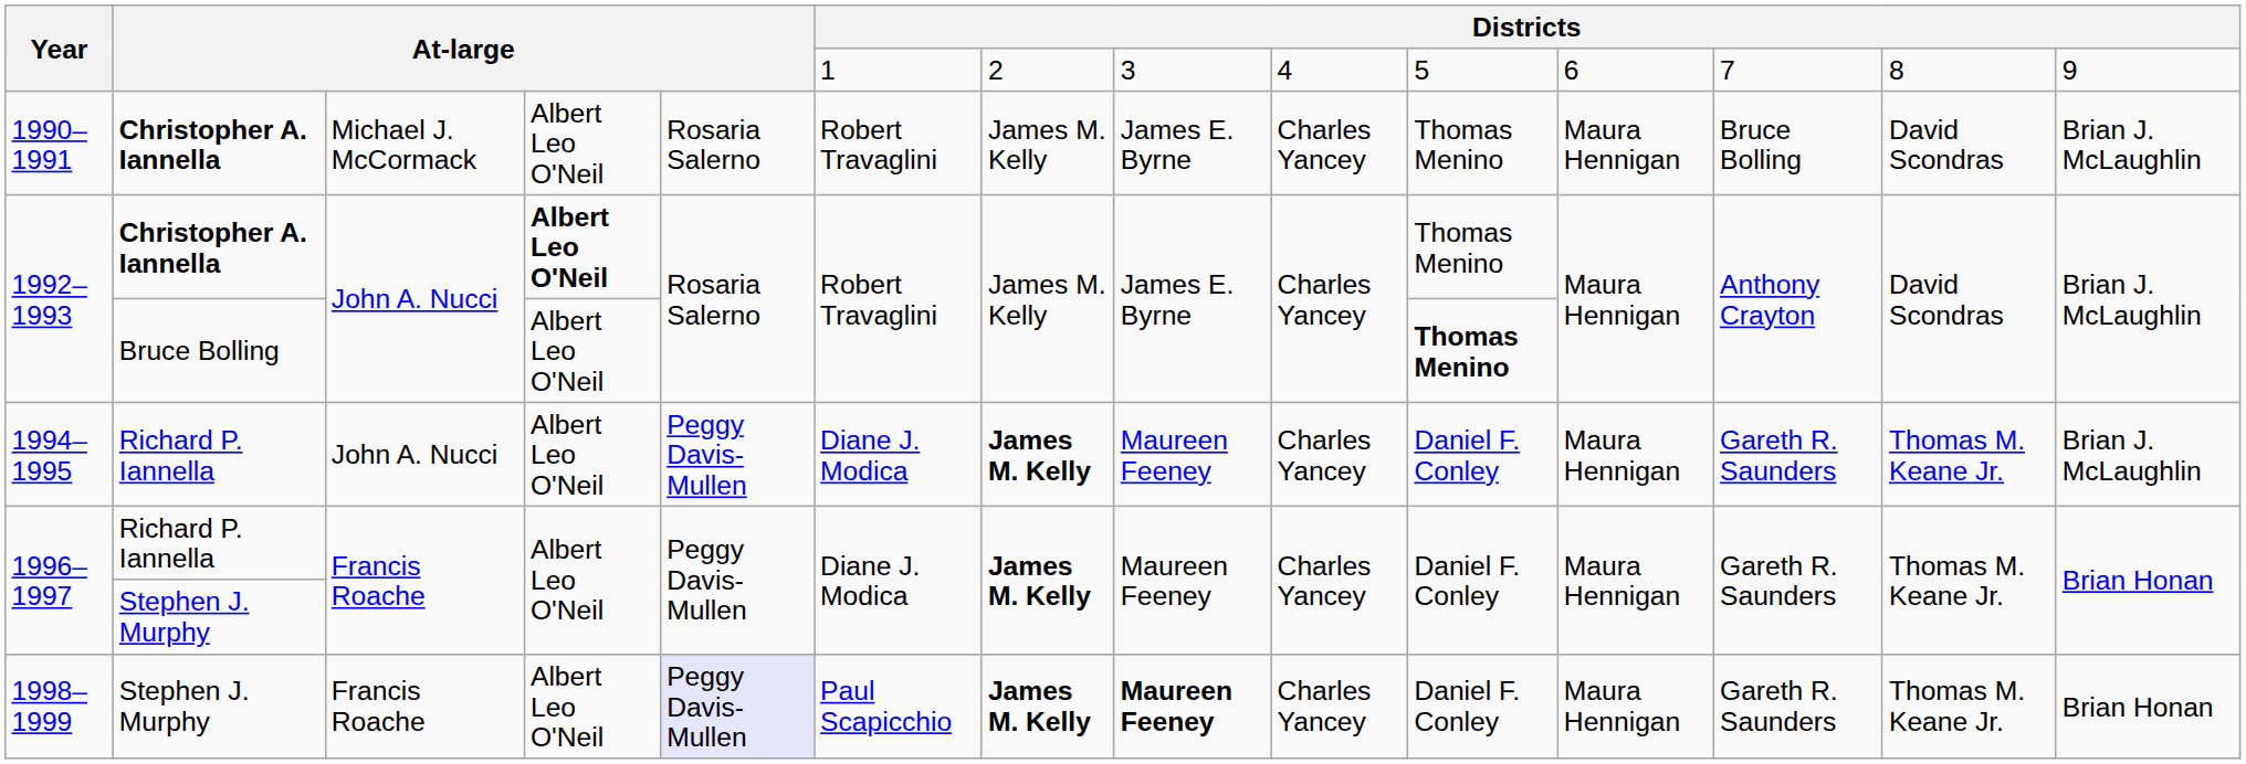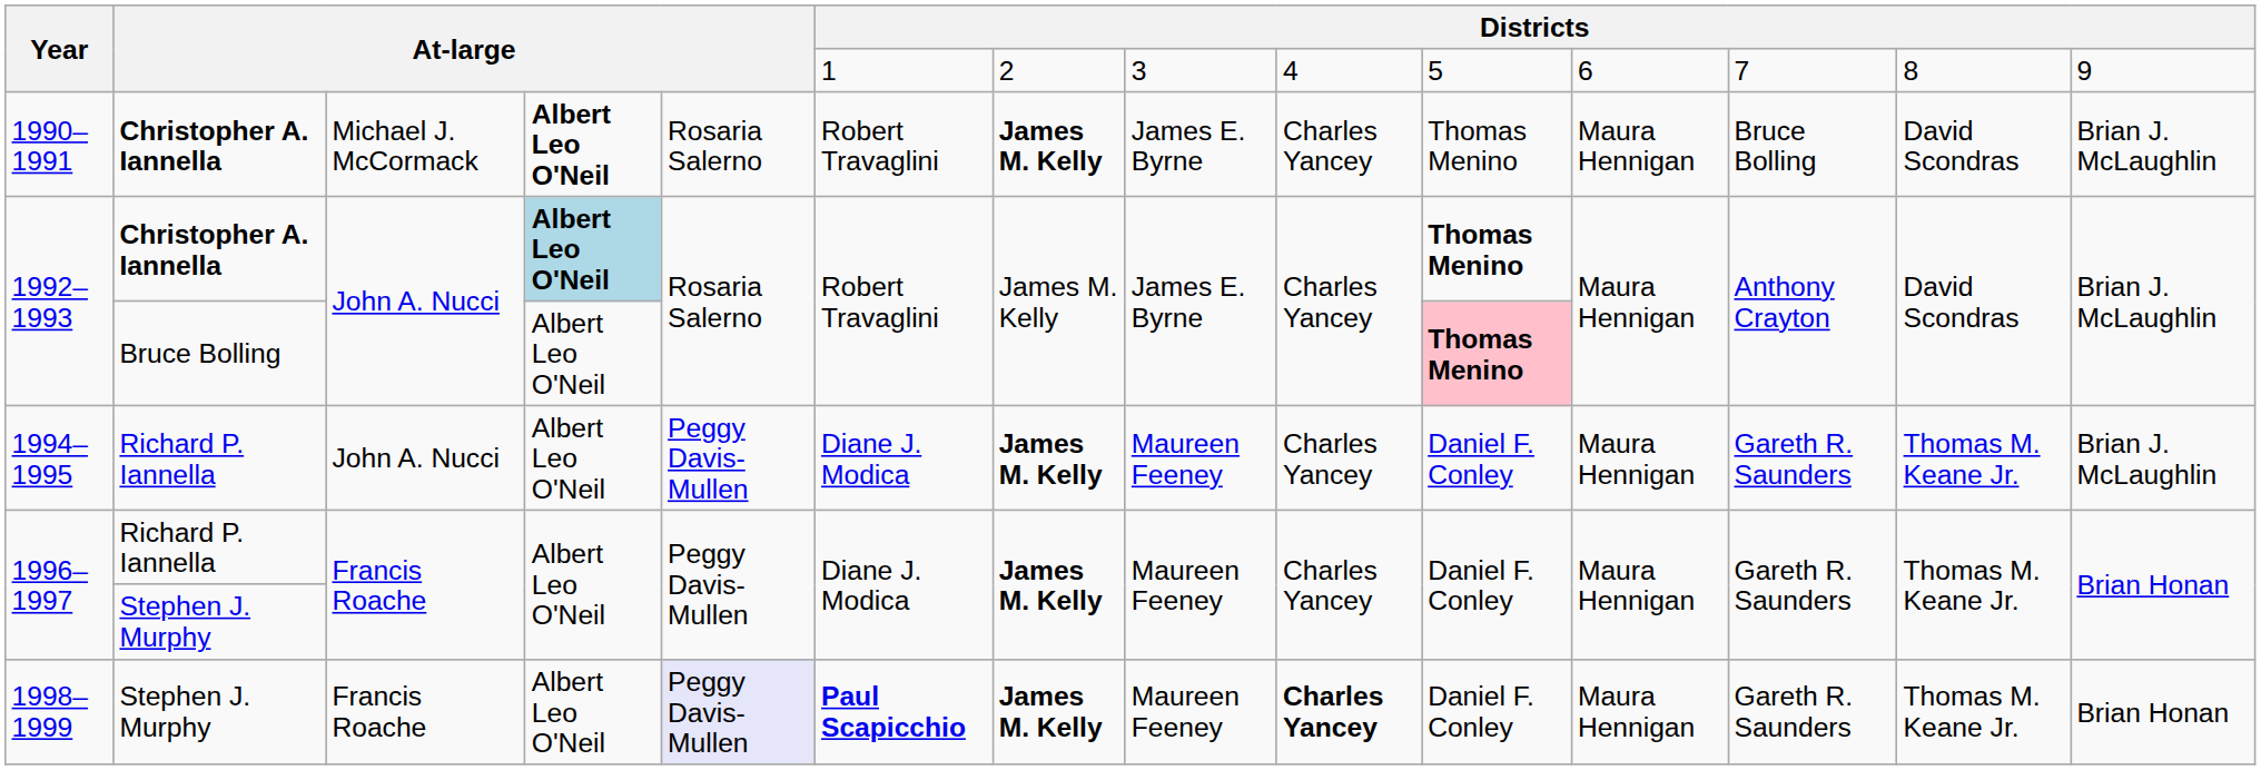1990–1991 | column 4: normal -> bold
1990–1991 | column 7: normal -> bold
1992–1993 / Christopher A. Iannella | column 4: no background -> lightblue background
1992–1993 / Christopher A. Iannella | column 10: normal -> bold
1992–1993 / Bruce Bolling | column 10: no background -> pink background
1998–1999 | column 6: normal -> bold
1998–1999 | column 8: bold -> normal
1998–1999 | column 9: normal -> bold
